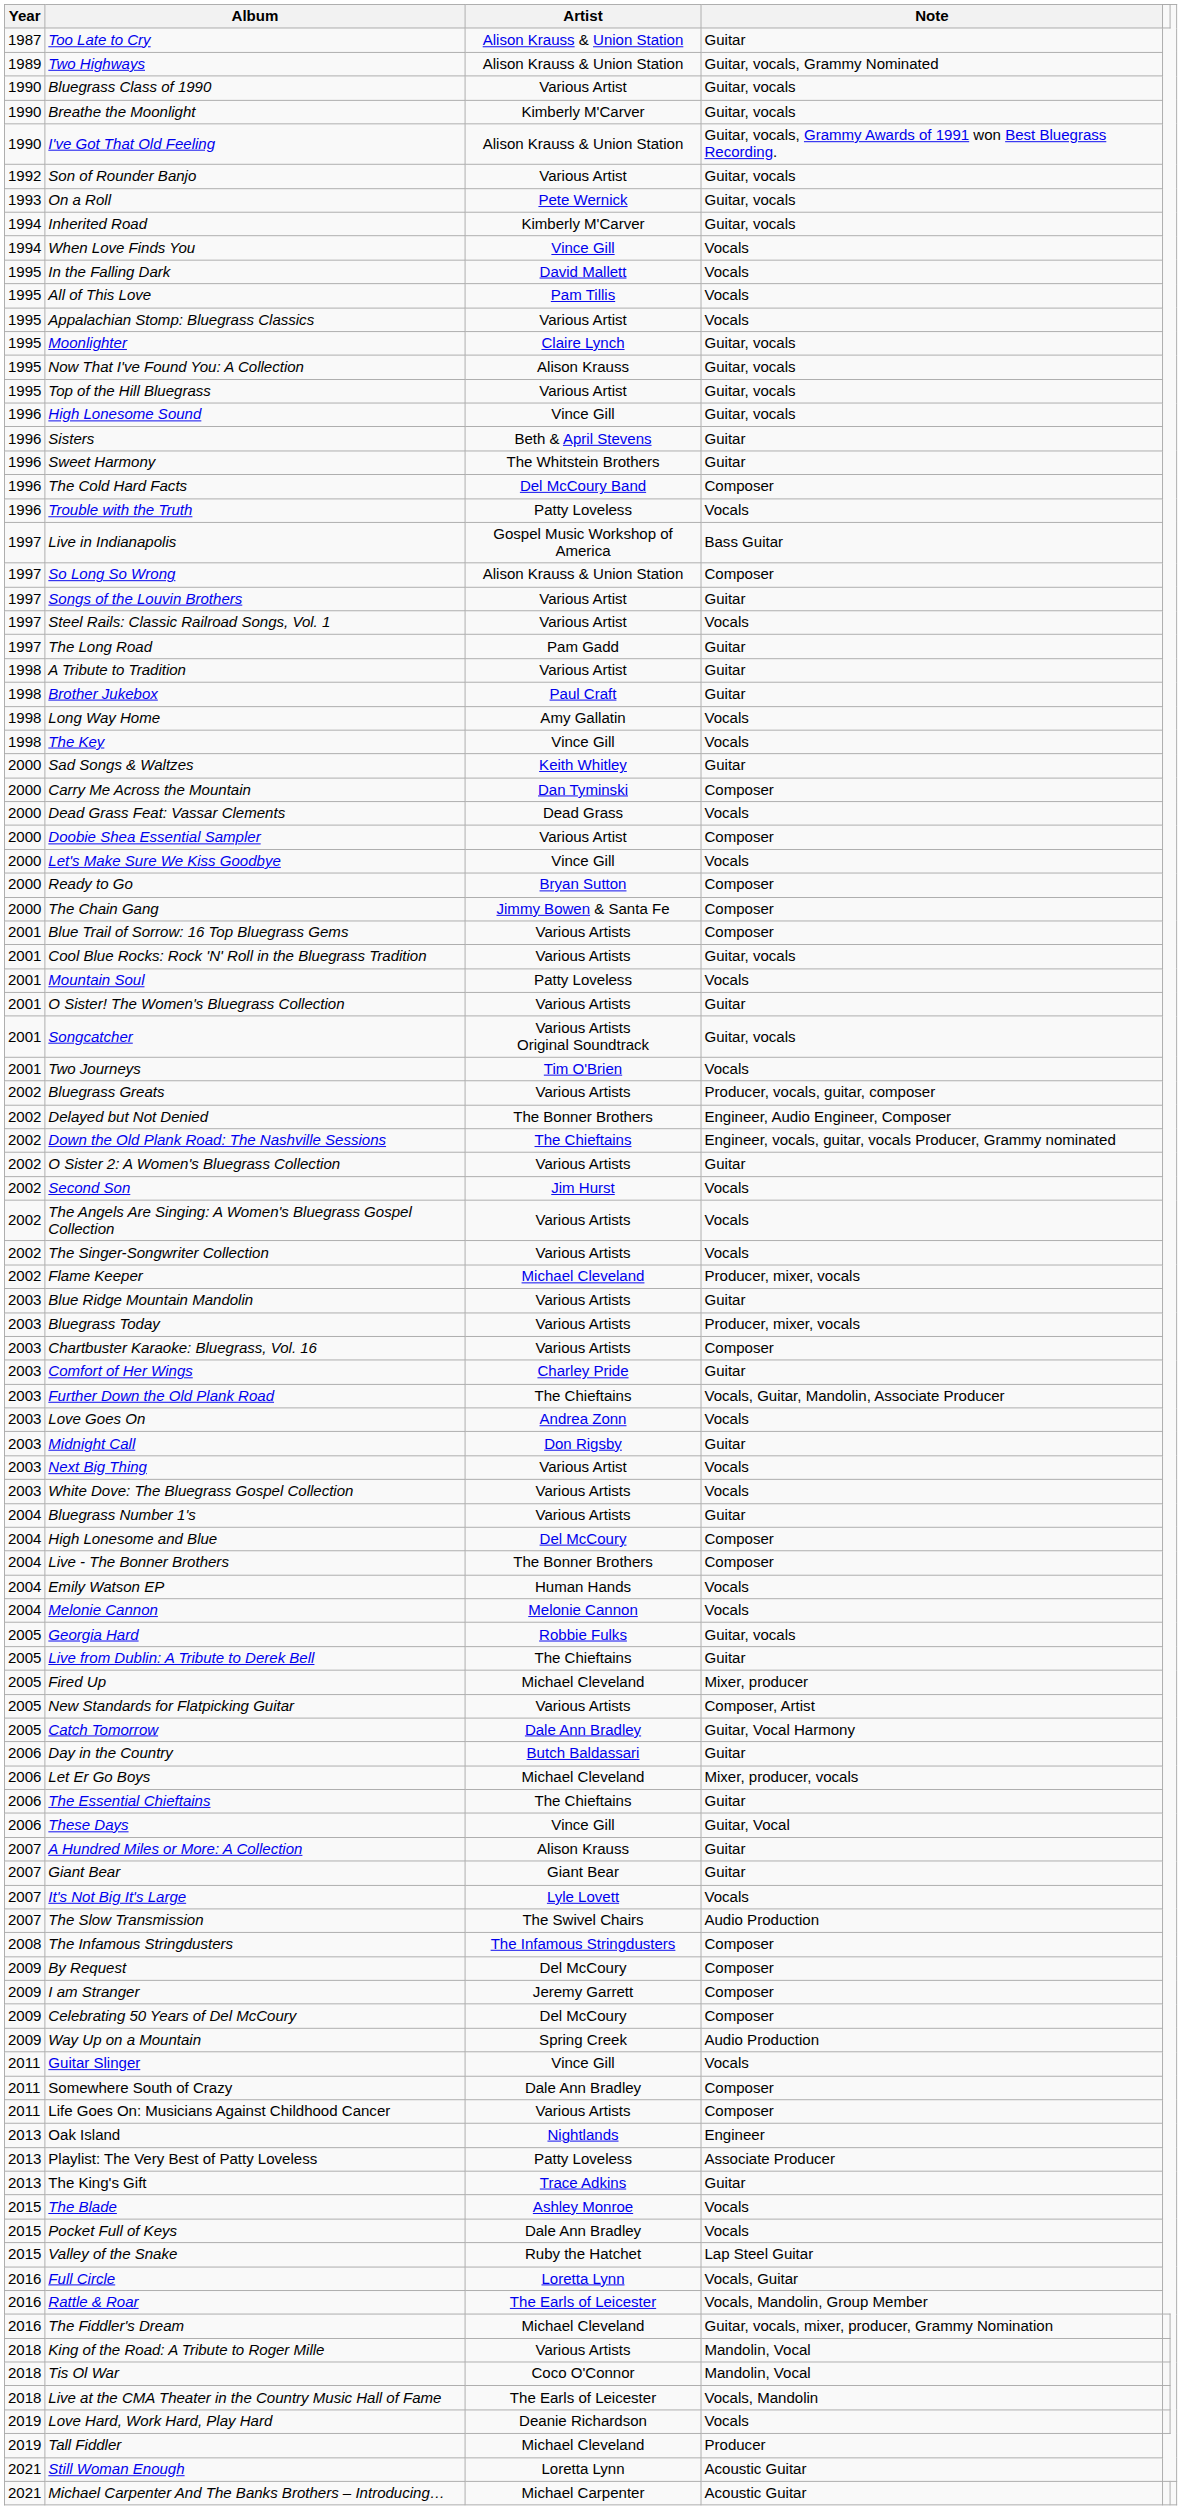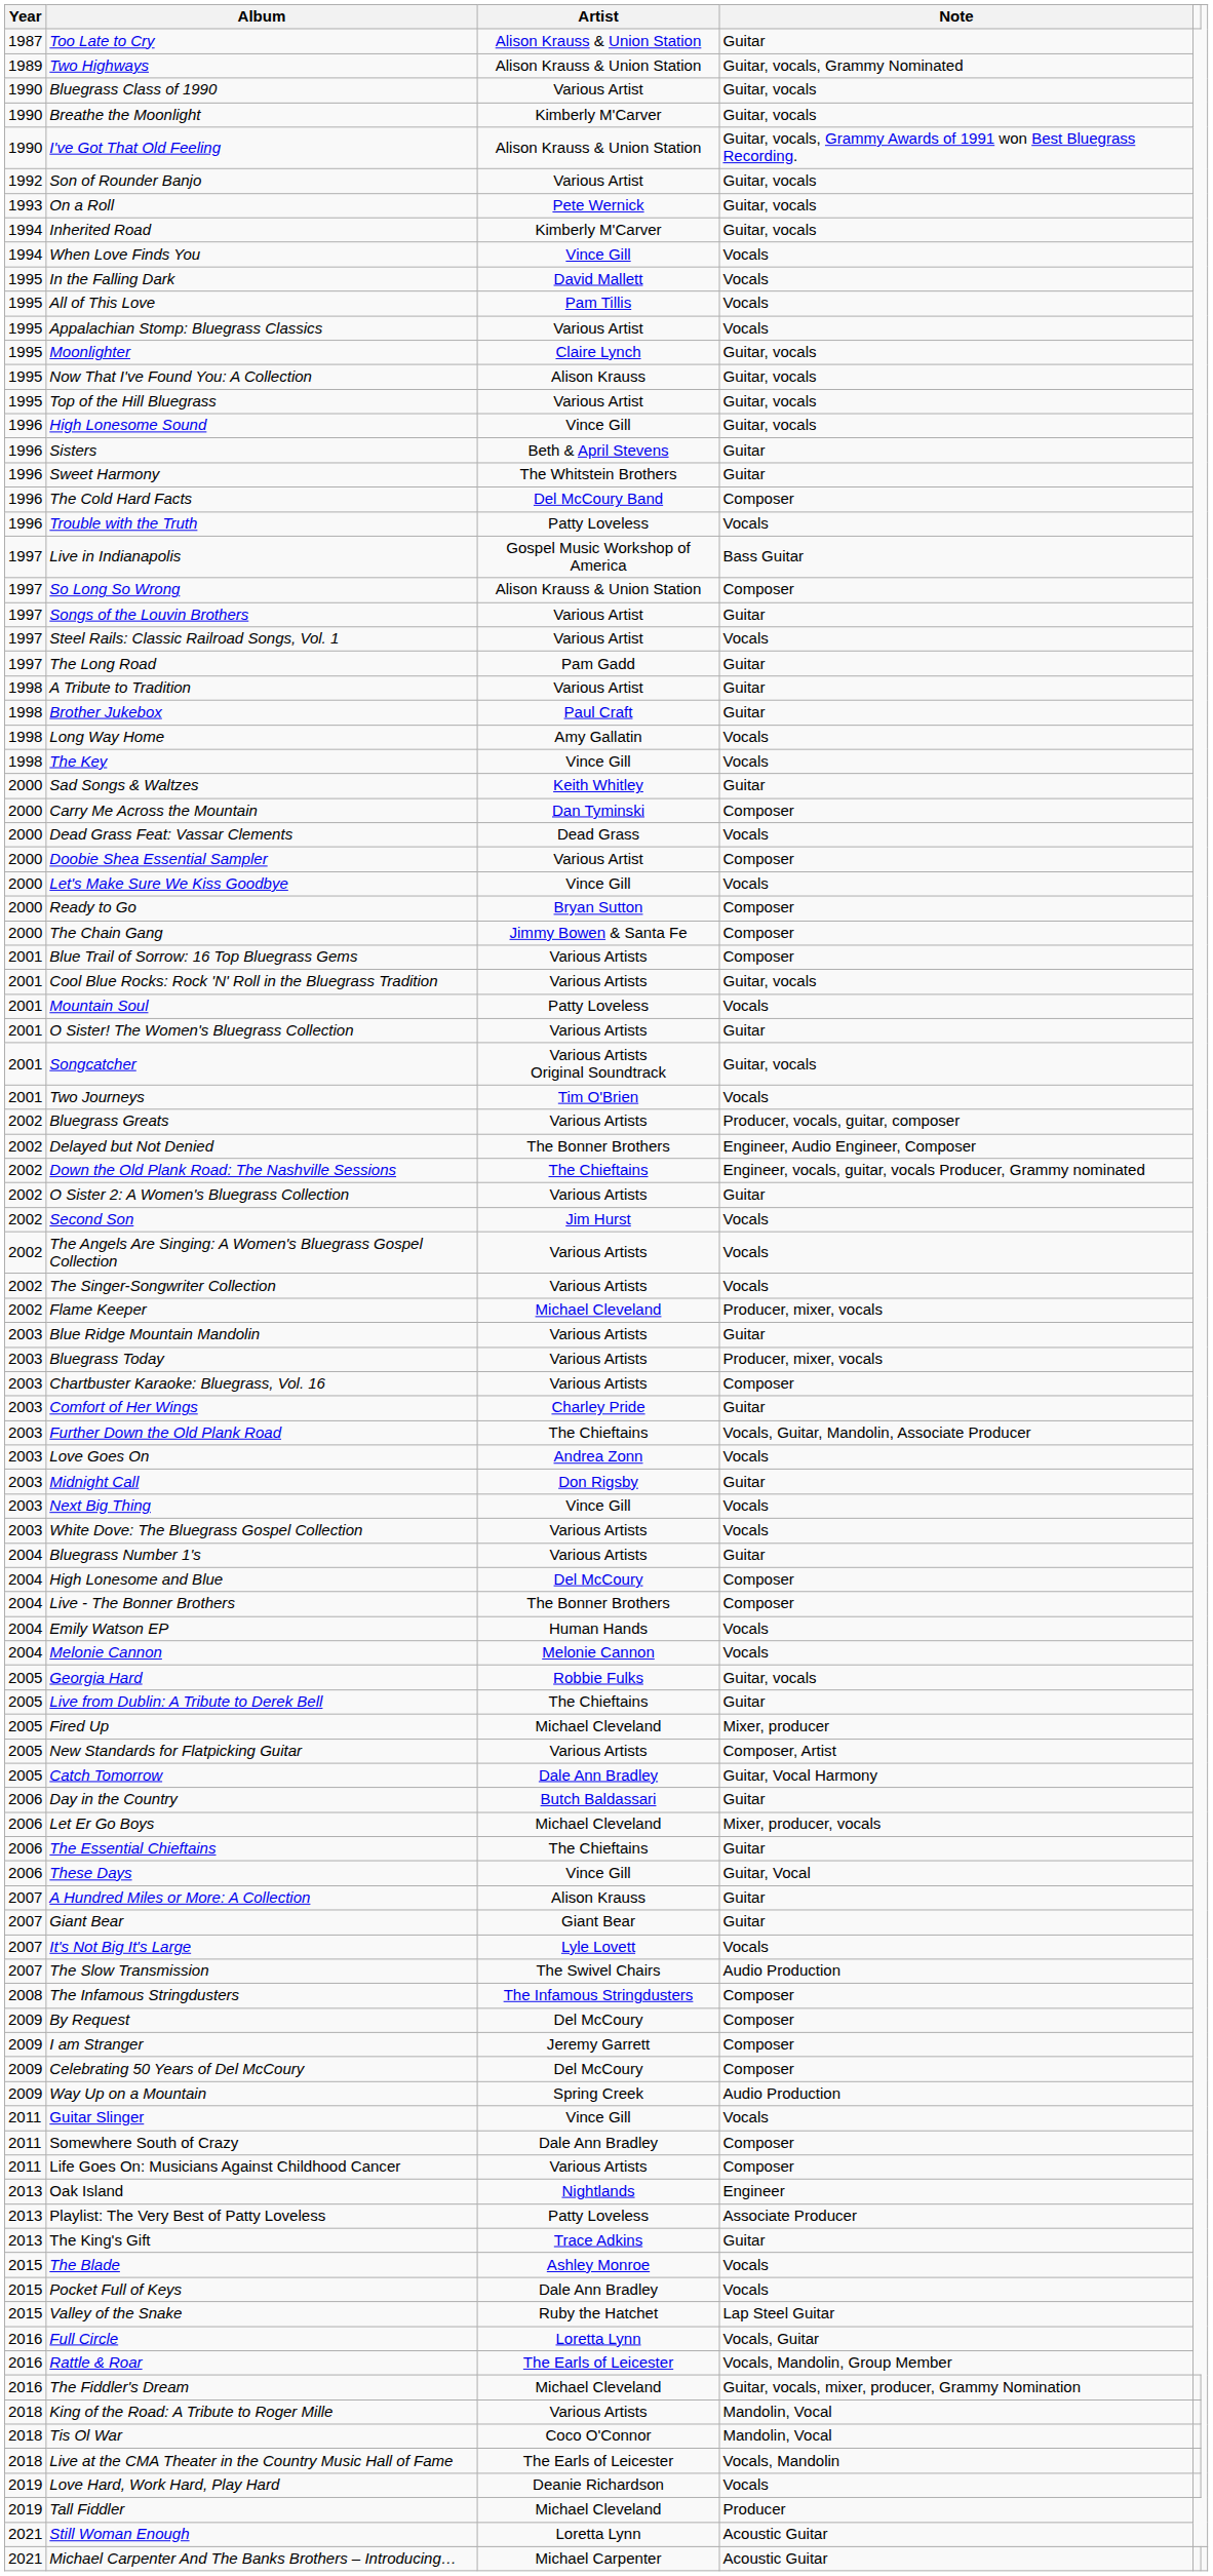Next Big Thing | Artist: Various Artist -> Vince Gill
